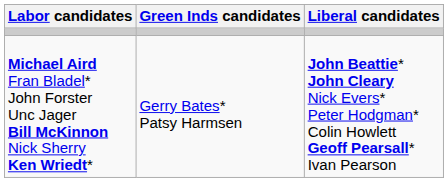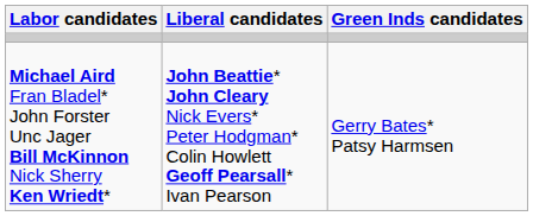columns swapped: Liberal candidates <-> Green Inds candidates
